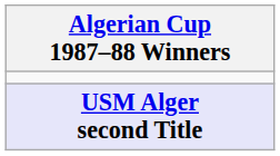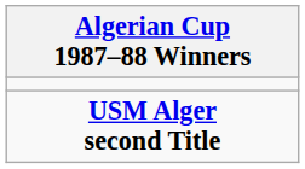row 3 | column 1: lavender background -> no background
